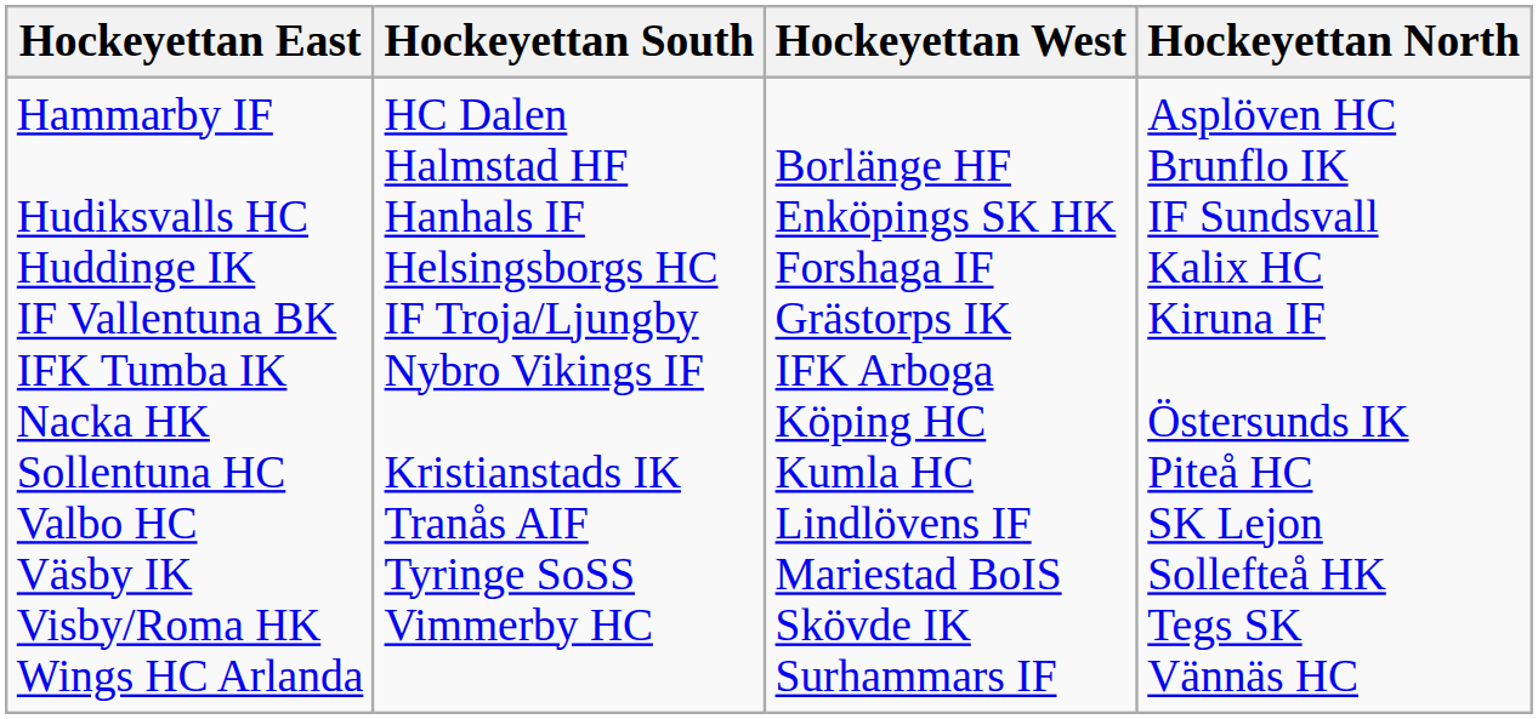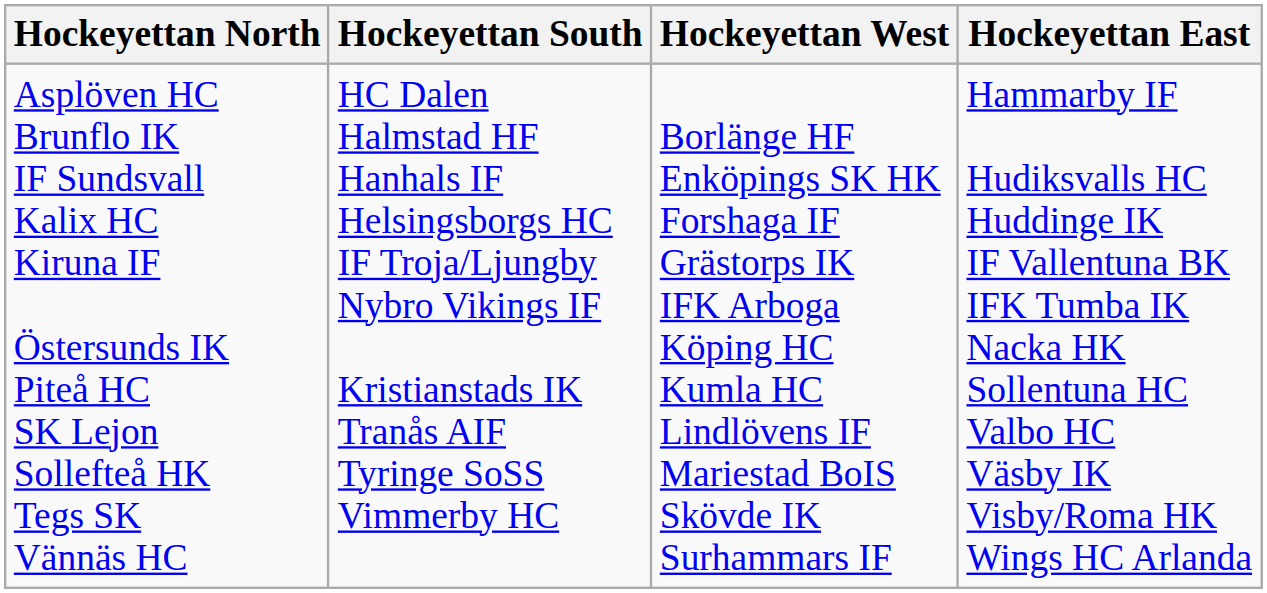columns swapped: Hockeyettan North <-> Hockeyettan East
